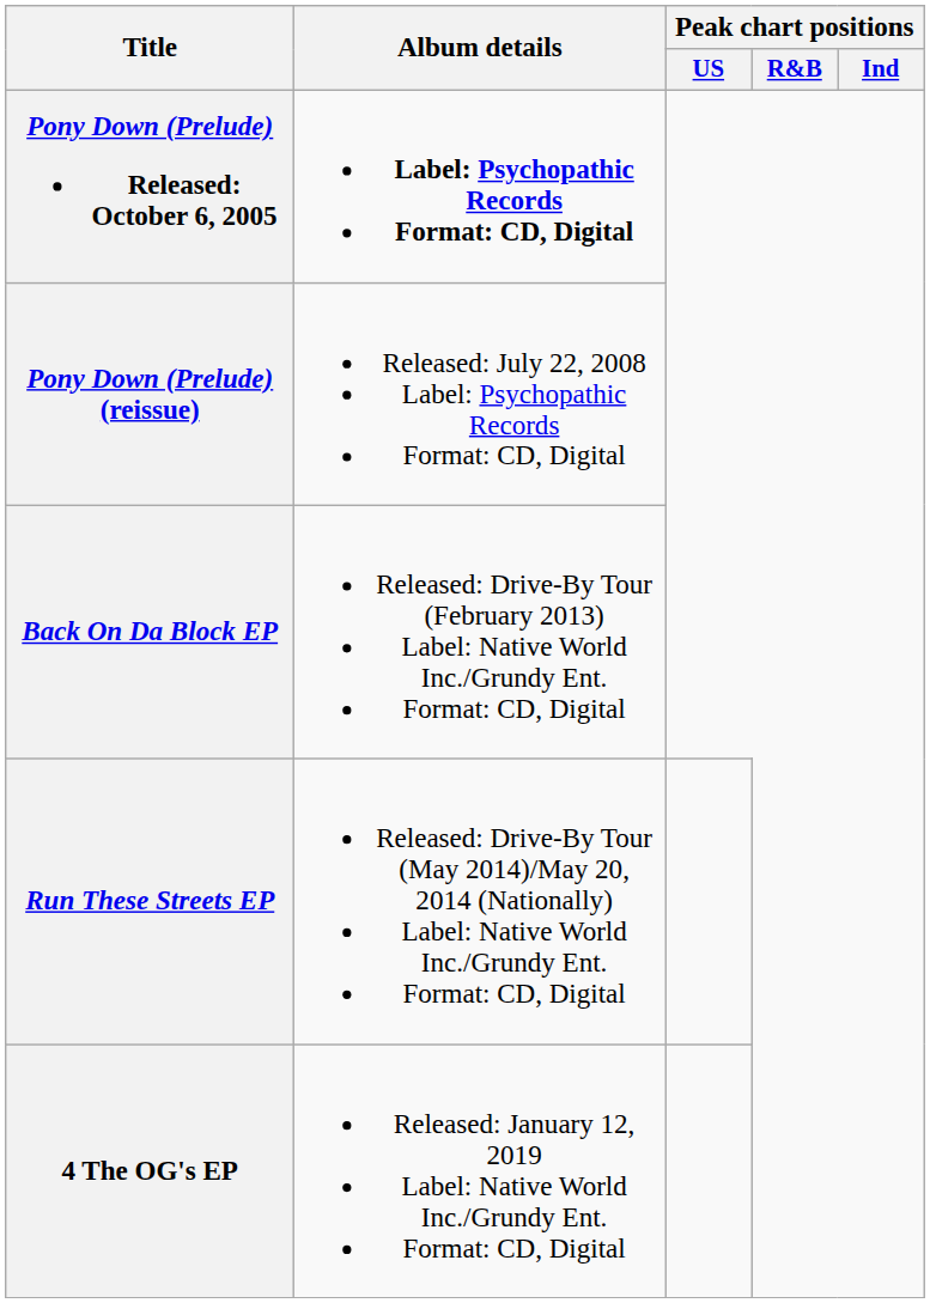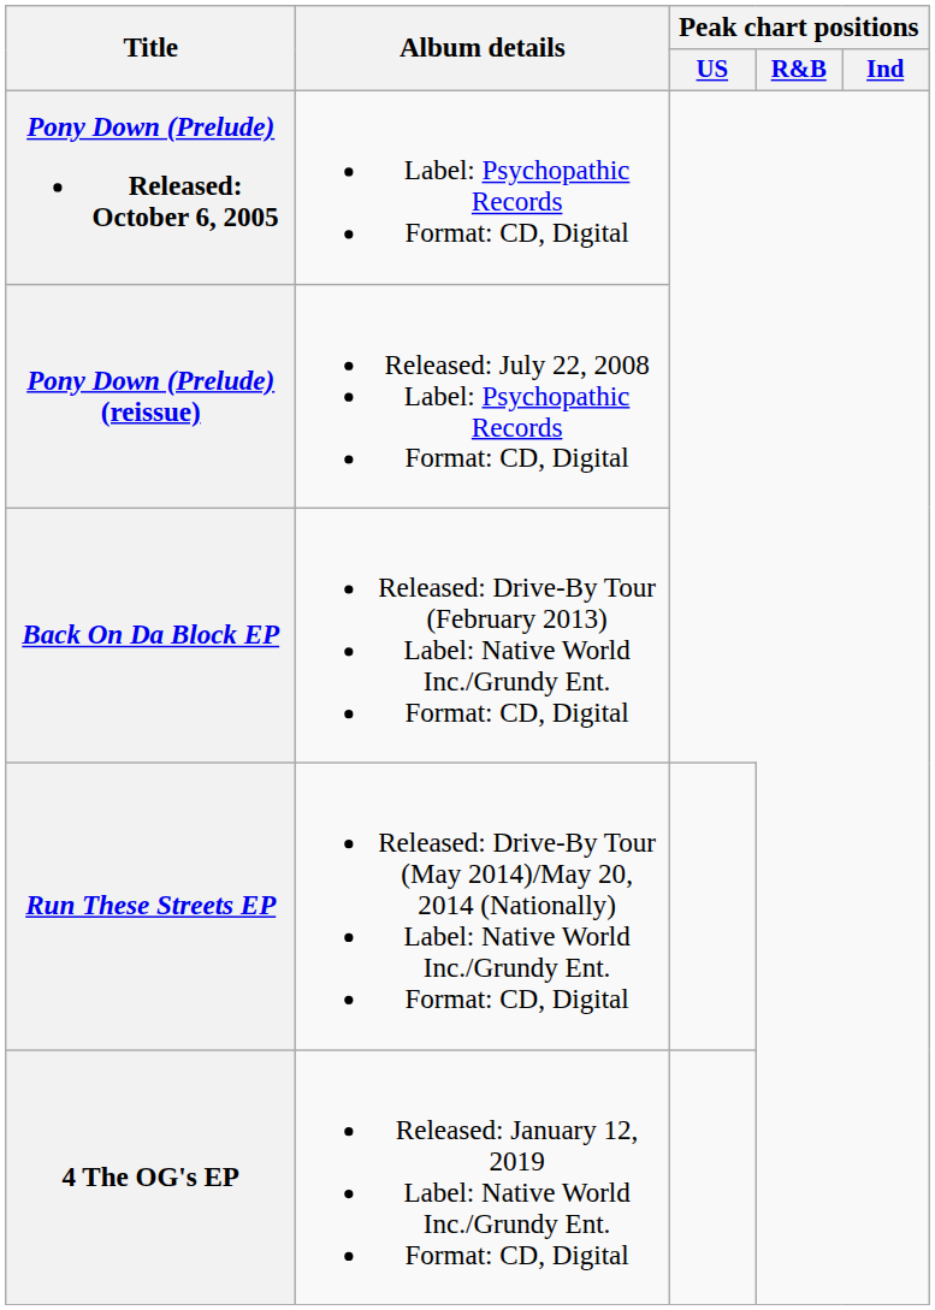Pony Down (Prelude) Released: October 6, 2005 | Album details: bold -> normal
